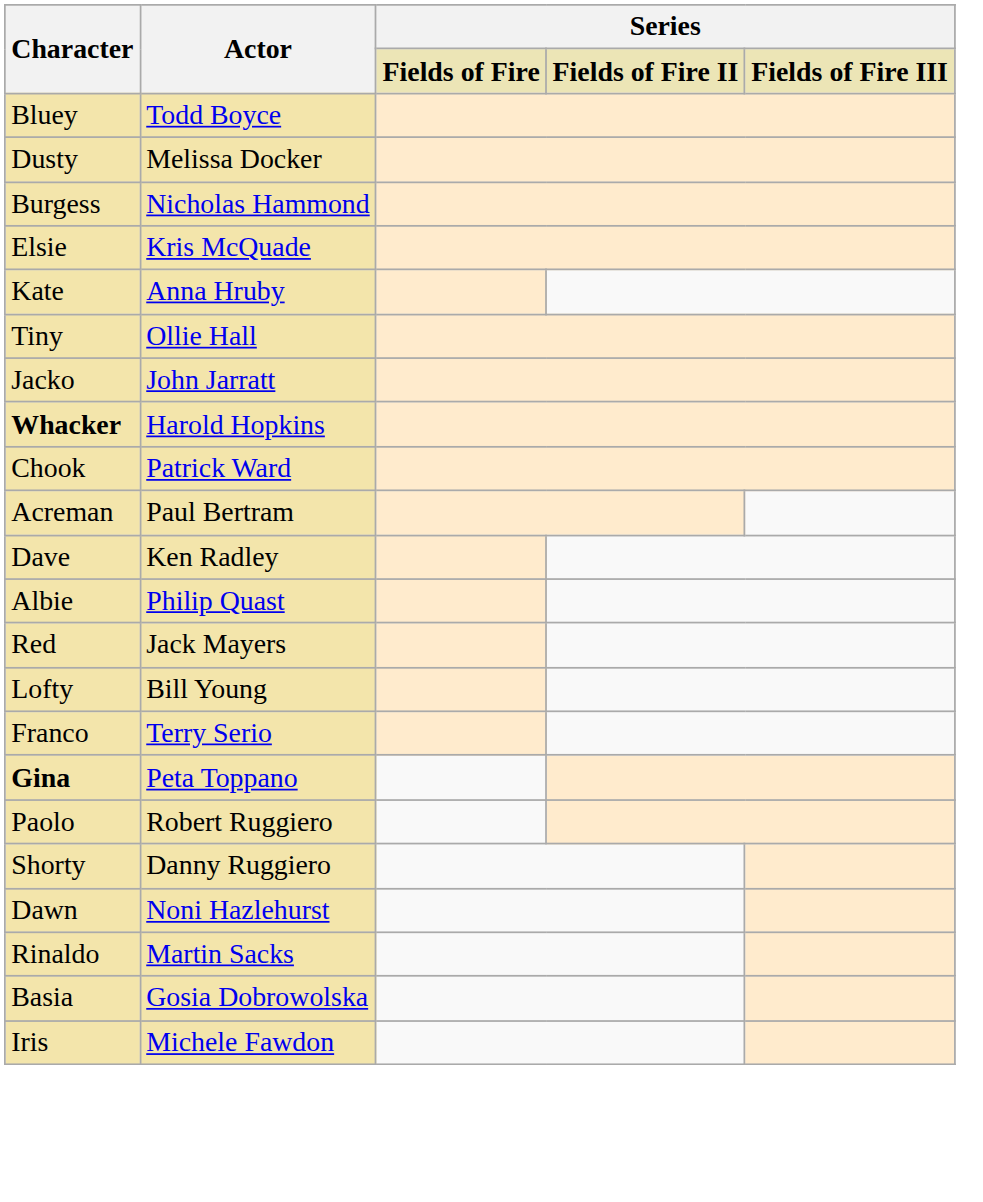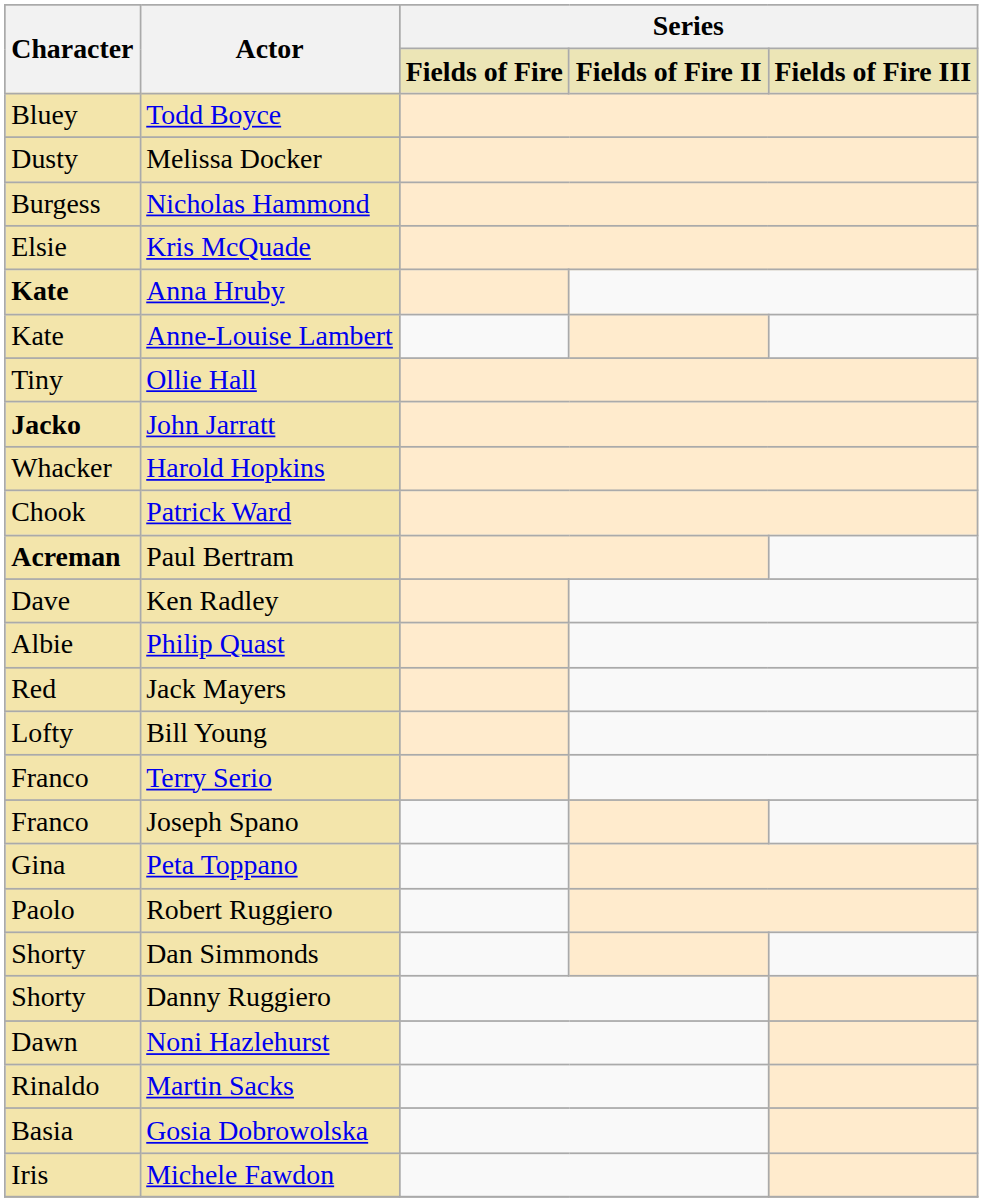Anna Hruby | Character: normal -> bold
+ row: Kate | Anne-Louise Lambert
John Jarratt | Character: normal -> bold
Harold Hopkins | Character: bold -> normal
Paul Bertram | Character: normal -> bold
+ row: Franco | Joseph Spano
Peta Toppano | Character: bold -> normal
+ row: Shorty | Dan Simmonds
